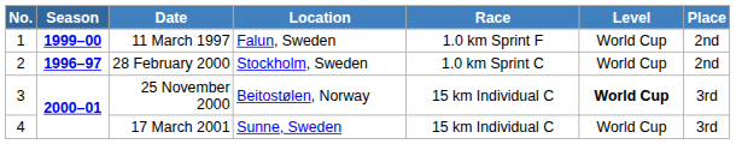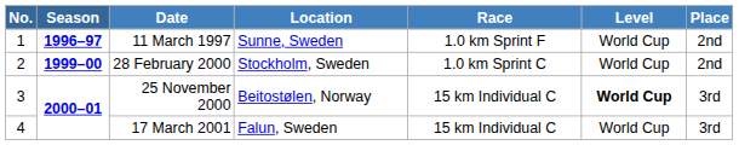11 March 1997 | Season: 1999–00 -> 1996–97
11 March 1997 | Location: Falun, Sweden -> Sunne, Sweden
28 February 2000 | Season: 1996–97 -> 1999–00
17 March 2001 | Location: Sunne, Sweden -> Falun, Sweden
